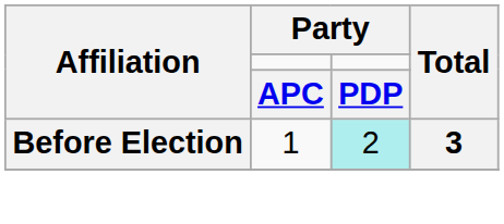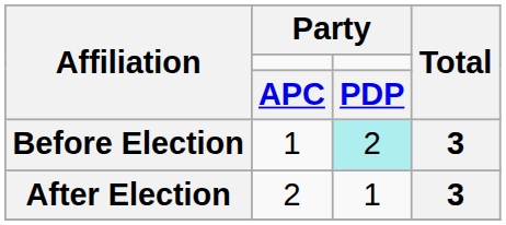+ row: After Election | 2 | 1 | 3
